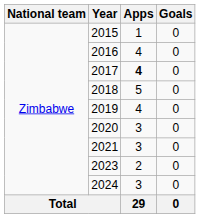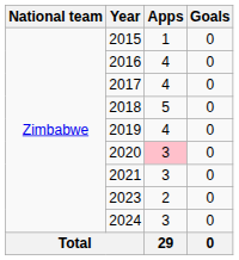2017 | Apps: bold -> normal
2020 | Apps: no background -> pink background
